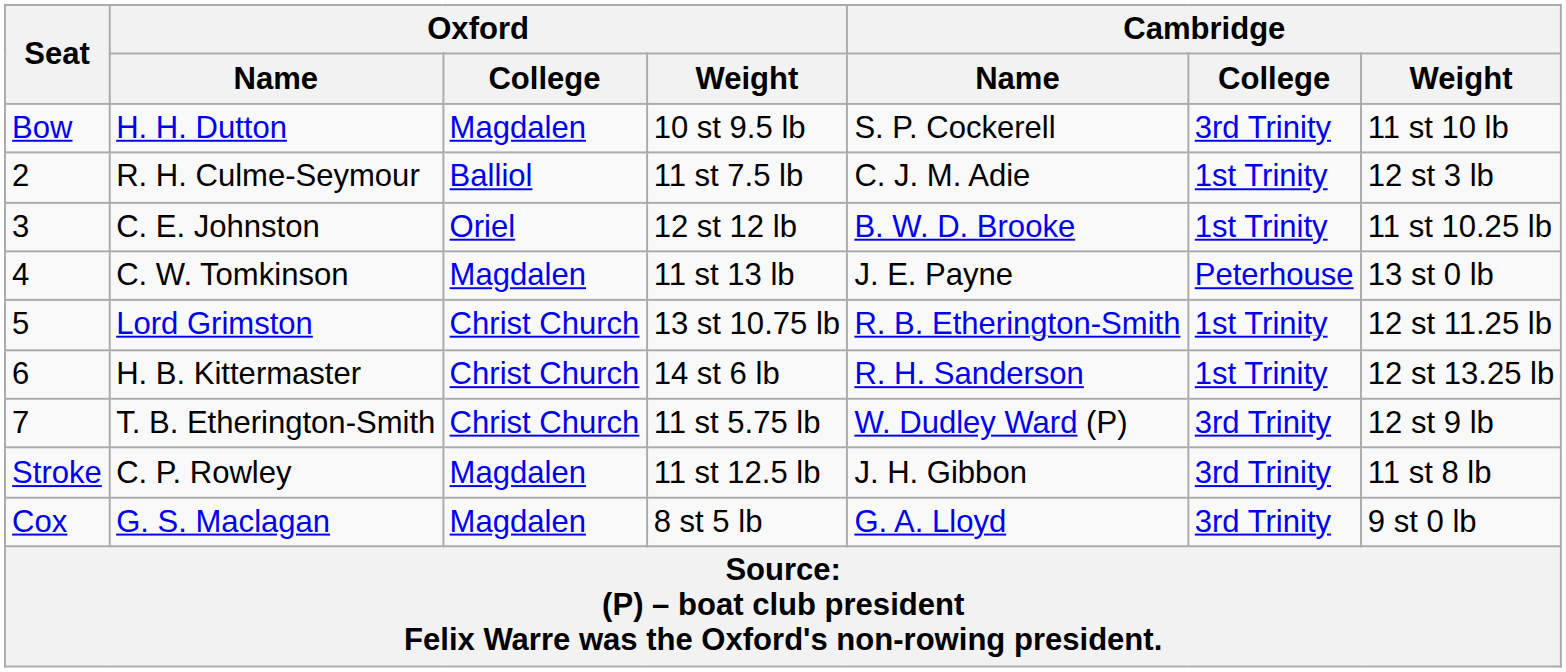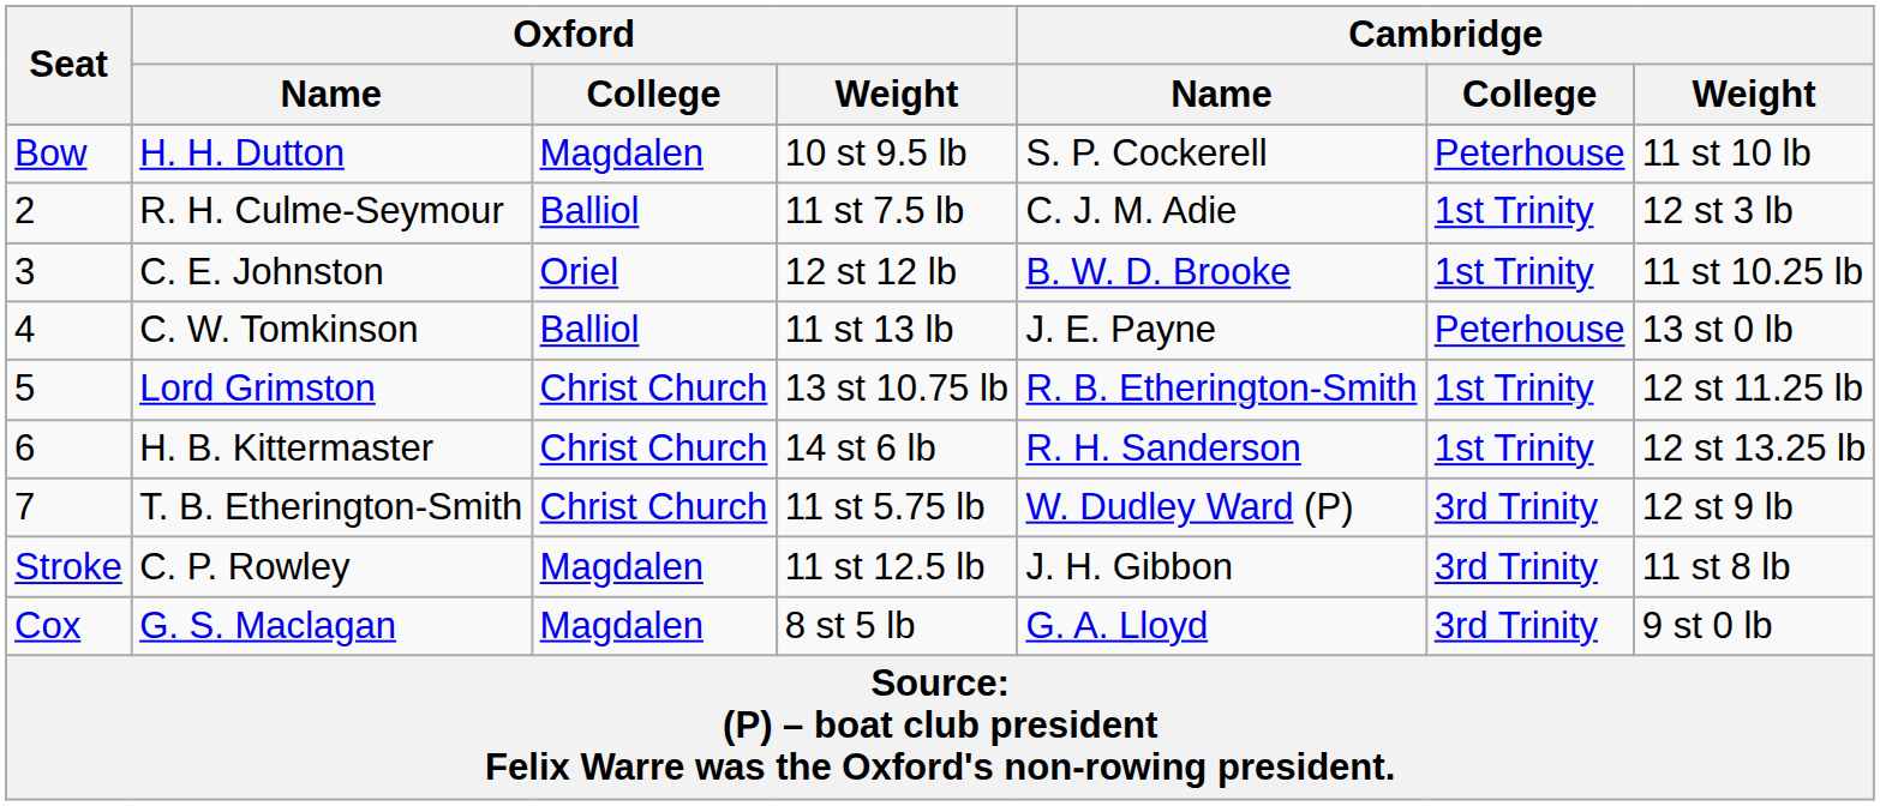H. H. Dutton | Cambridge / College: 3rd Trinity -> Peterhouse
C. W. Tomkinson | Oxford / College: Magdalen -> Balliol
